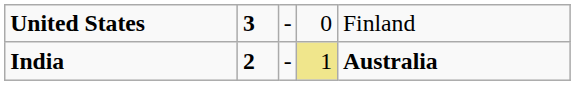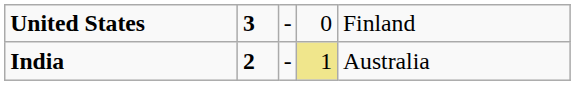India | column 5: bold -> normal
